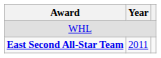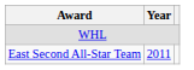East Second All-Star Team | Award: bold -> normal
